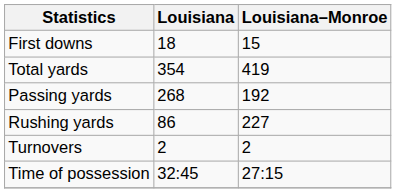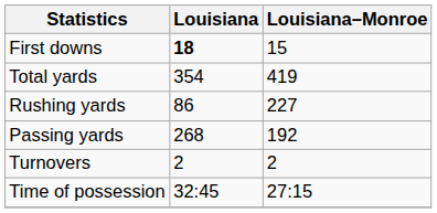First downs | Louisiana: normal -> bold
rows swapped: Rushing yards <-> Passing yards
